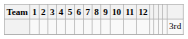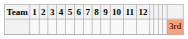row 2 | column 18: no background -> lightsalmon background
